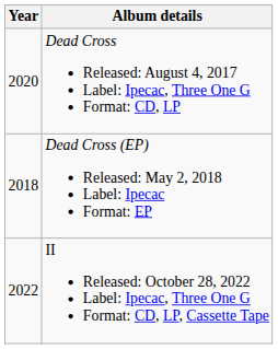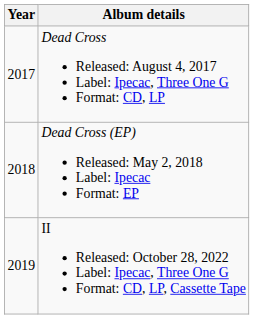row 2 | Year: 2020 -> 2017
row 4 | Year: 2022 -> 2019
